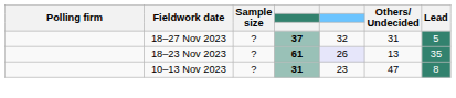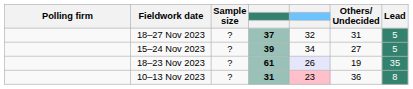+ row: 15–24 Nov 2023 | ? | 39 | 34 | 27 | 5
18–23 Nov 2023 | Others/ Undecided: 13 -> 19
10–13 Nov 2023 | column 5: no background -> pink background
10–13 Nov 2023 | Others/ Undecided: 47 -> 36
